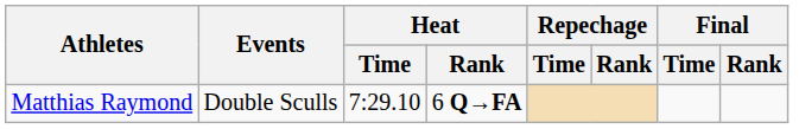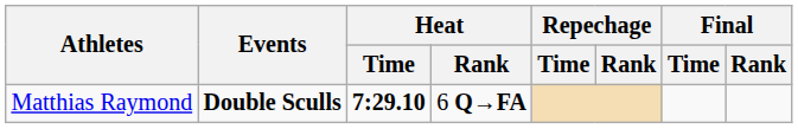Matthias Raymond | Events: normal -> bold
Matthias Raymond | Heat / Time: normal -> bold
